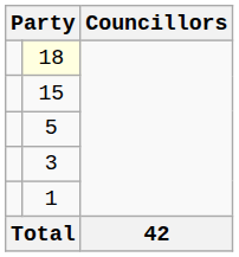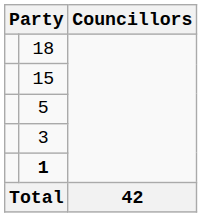18 | column 2: lightyellow background -> no background
1 | column 2: normal -> bold
